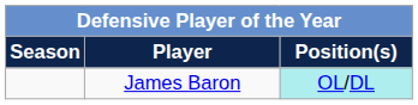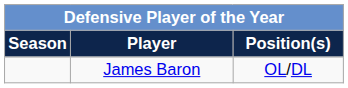James Baron | Position(s): paleturquoise background -> no background
